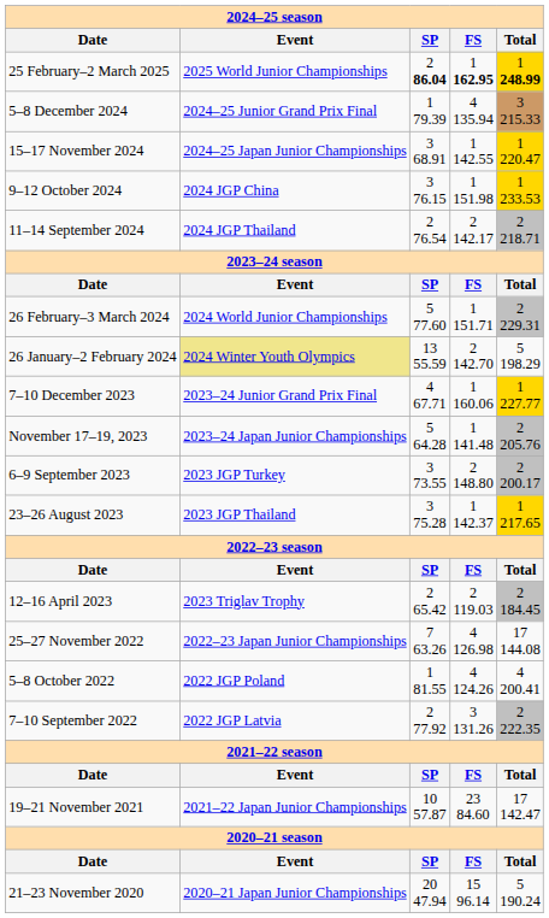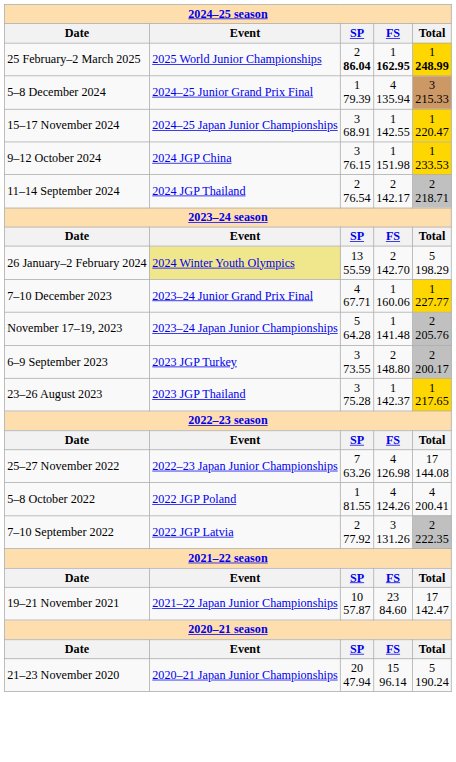- row: 26 February–3 March 2024 | 2024 World Junior Championships | 5 77.60 | 1 151.71 | 2 229.31
- row: 12–16 April 2023 | 2023 Triglav Trophy | 2 65.42 | 2 119.03 | 2 184.45
